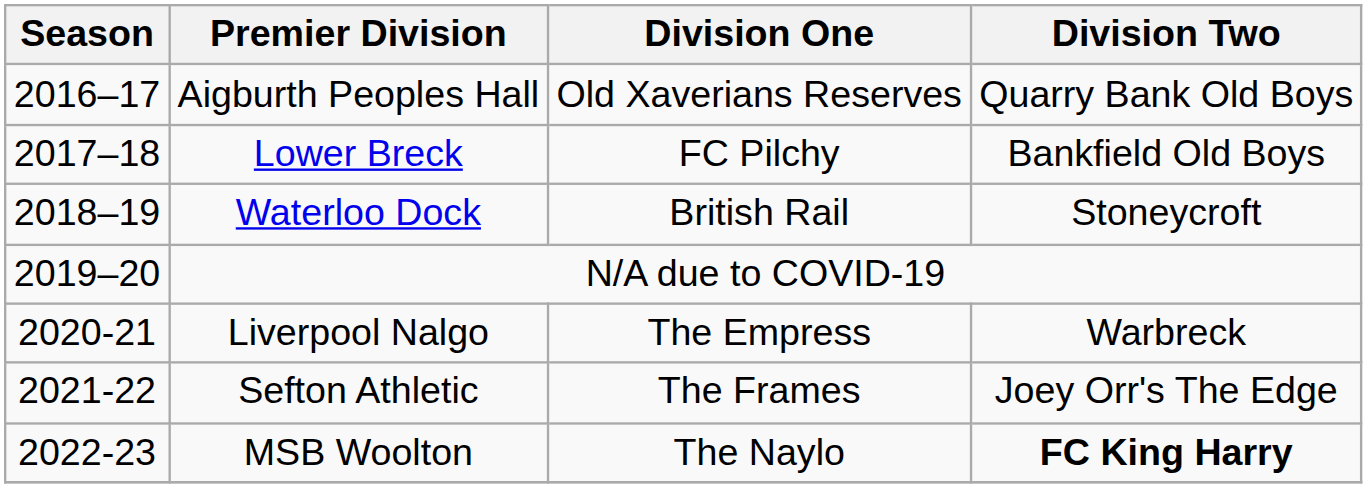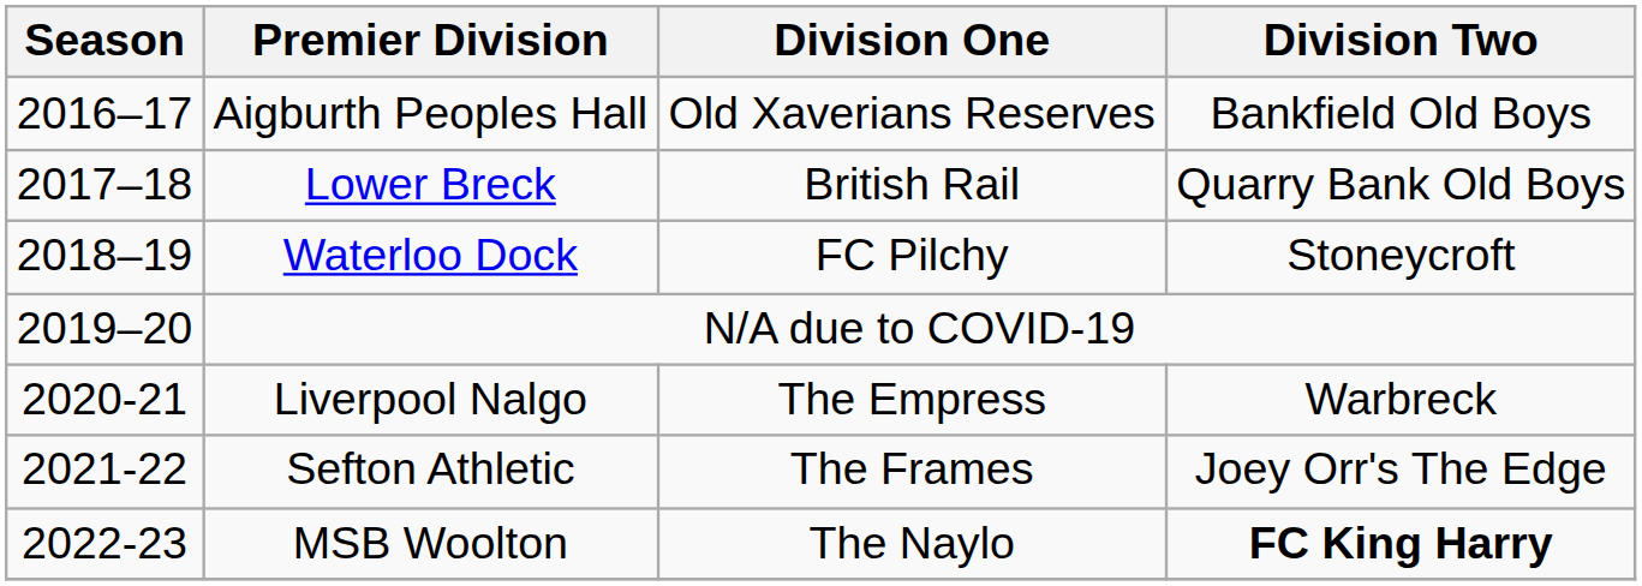Aigburth Peoples Hall | Division Two: Quarry Bank Old Boys -> Bankfield Old Boys
Lower Breck | Division One: FC Pilchy -> British Rail
Lower Breck | Division Two: Bankfield Old Boys -> Quarry Bank Old Boys
Waterloo Dock | Division One: British Rail -> FC Pilchy
